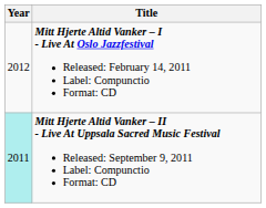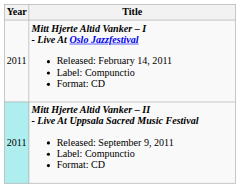row 2 | Year: 2012 -> 2011
